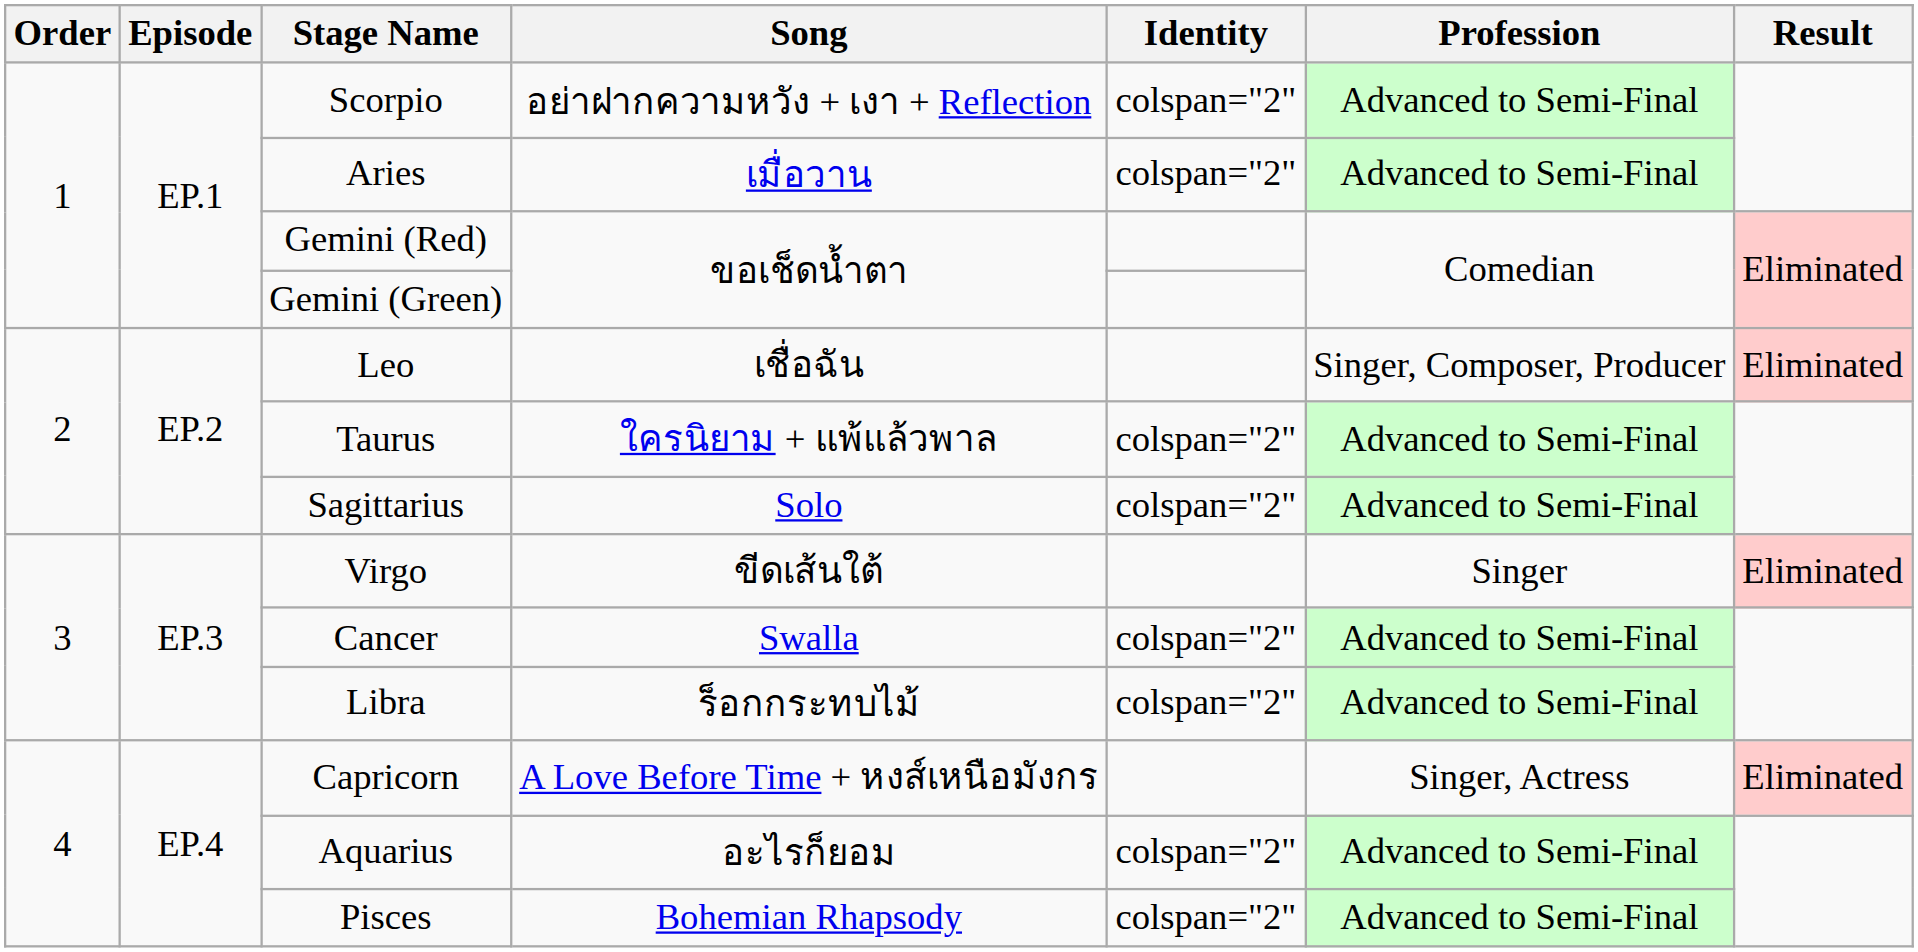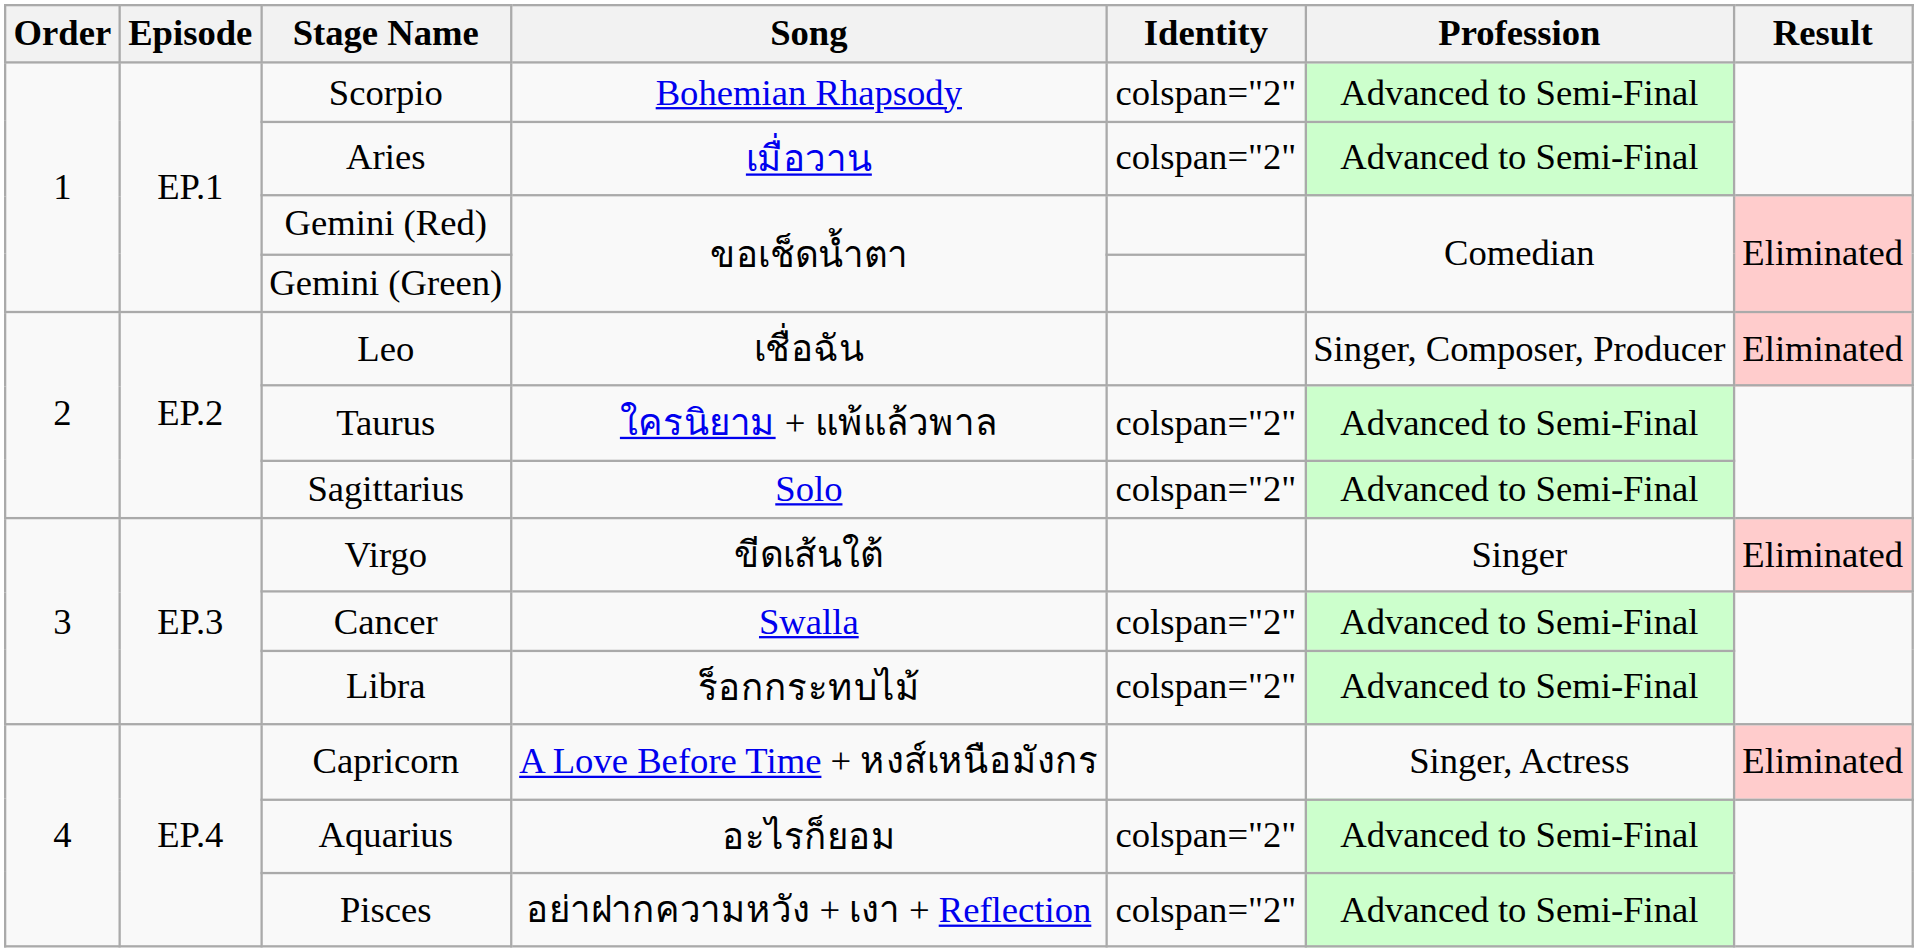Scorpio | Song: อย่าฝากความหวัง + เงา + Reflection -> Bohemian Rhapsody
Pisces | Song: Bohemian Rhapsody -> อย่าฝากความหวัง + เงา + Reflection
